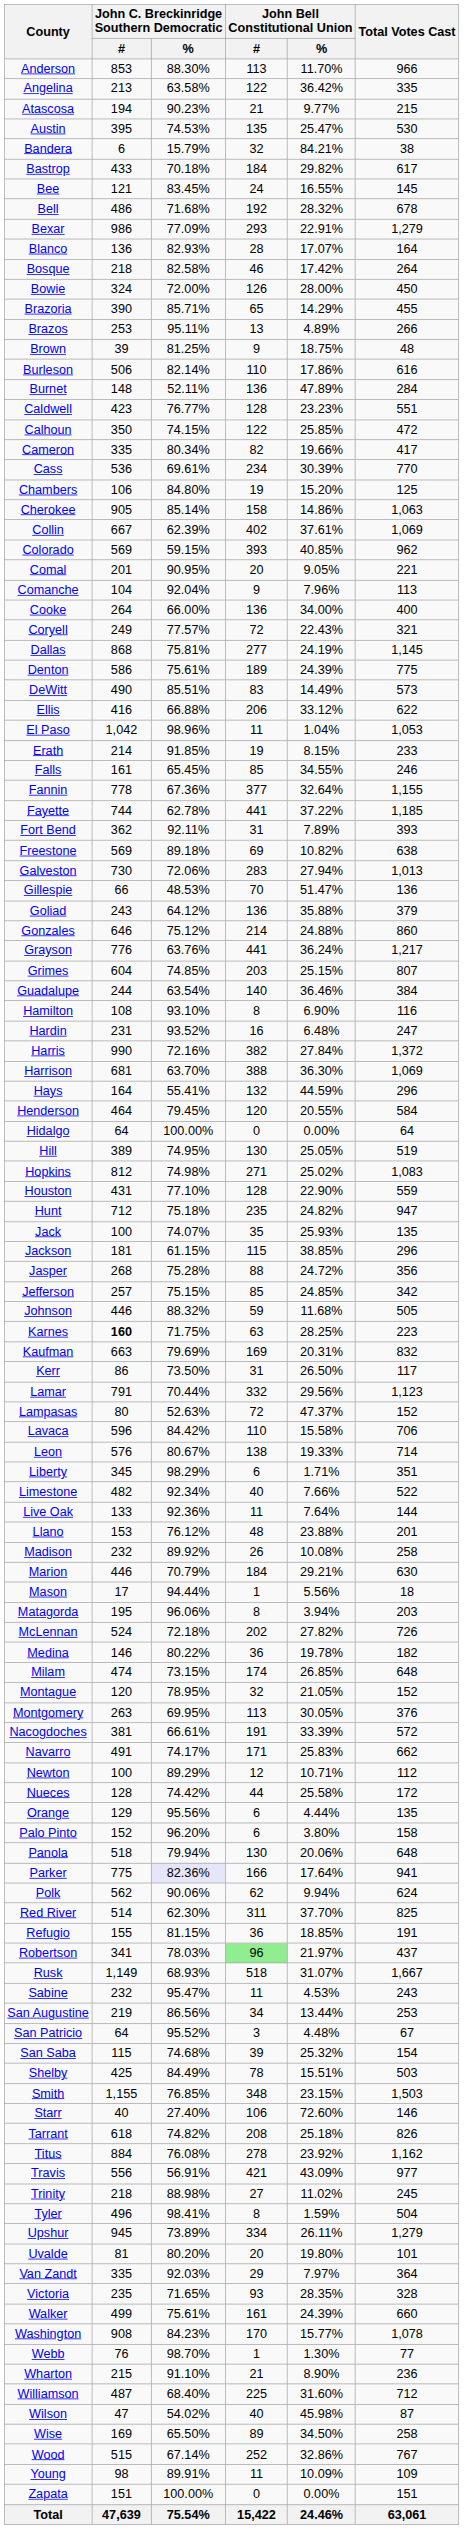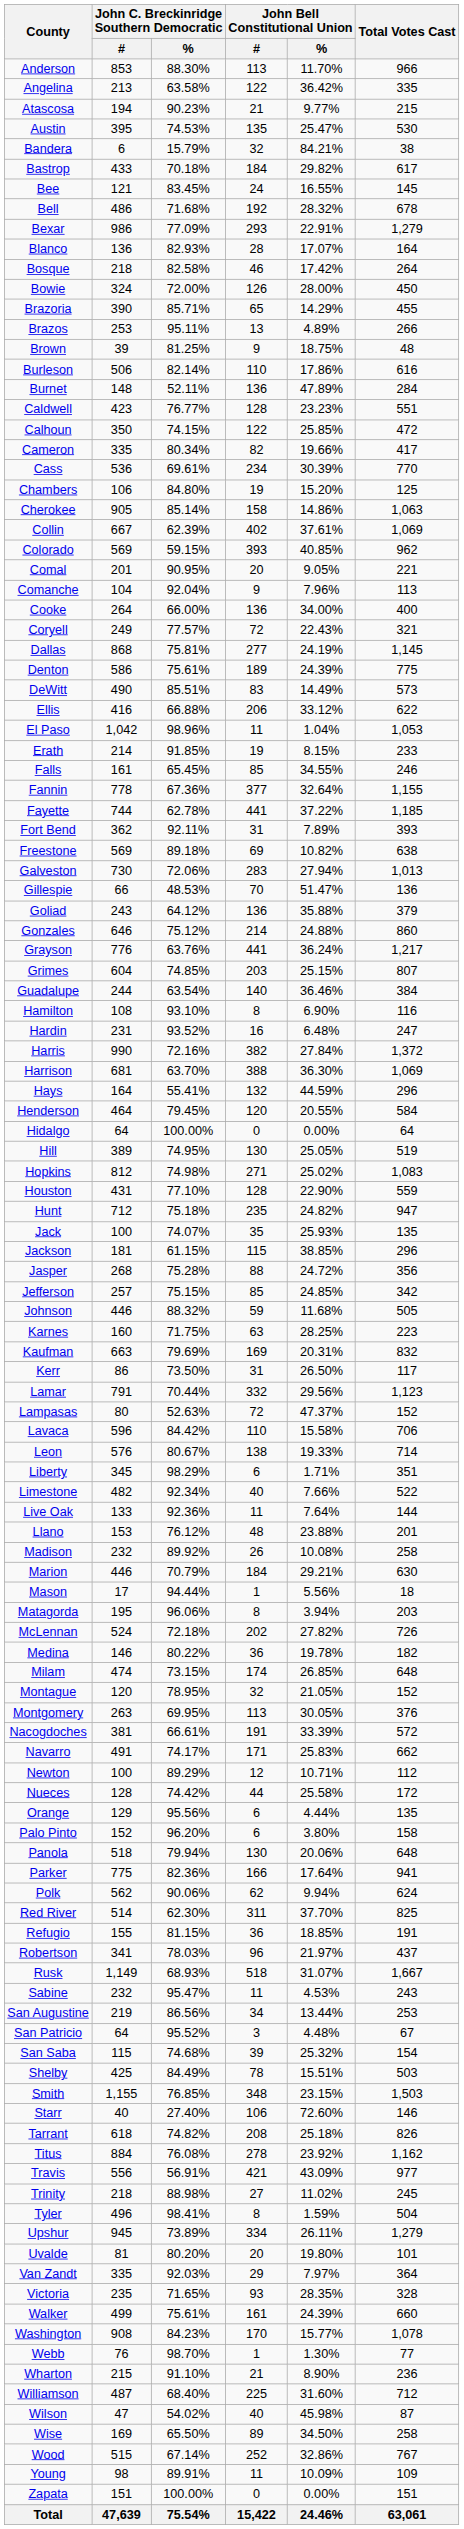Karnes | John C. Breckinridge Southern Democratic / #: bold -> normal
Parker | John C. Breckinridge Southern Democratic / %: lavender background -> no background
Robertson | John Bell Constitutional Union / #: lightgreen background -> no background
